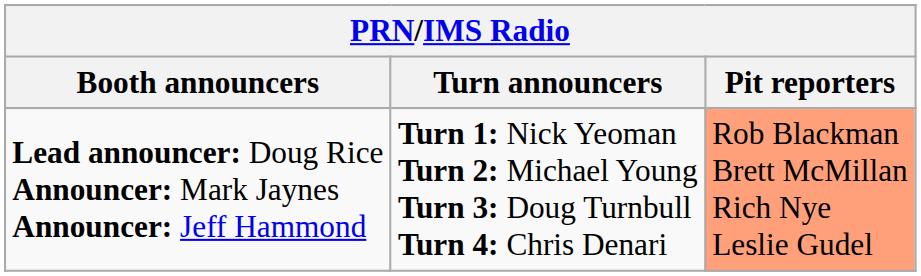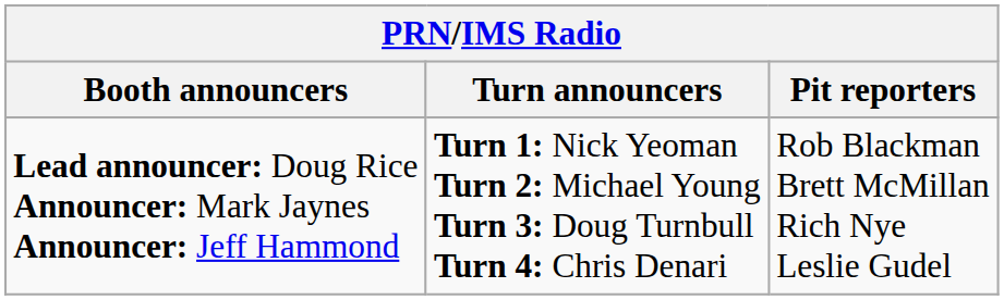row 3 | Pit reporters: lightsalmon background -> no background
